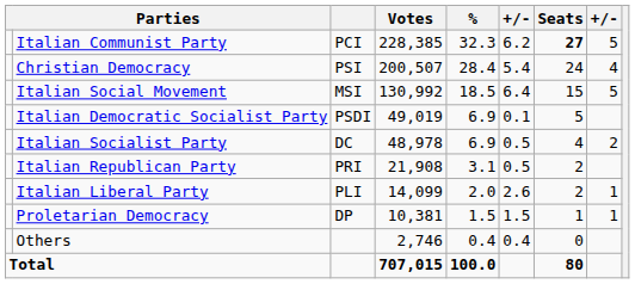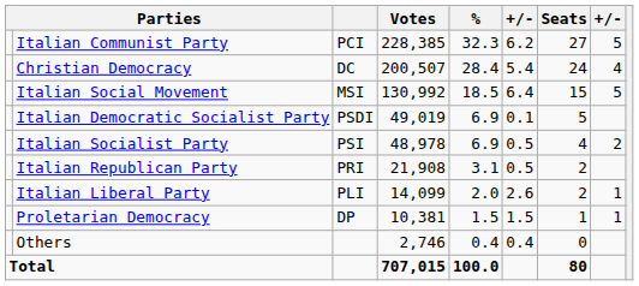Italian Communist Party | Seats: bold -> normal
Christian Democracy | column 3: PSI -> DC
Italian Socialist Party | column 3: DC -> PSI
